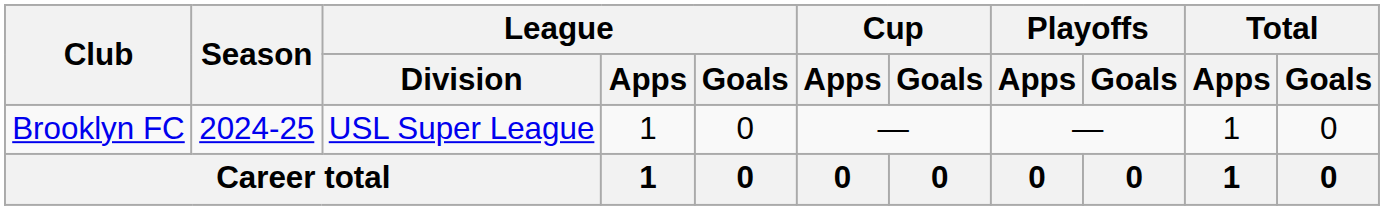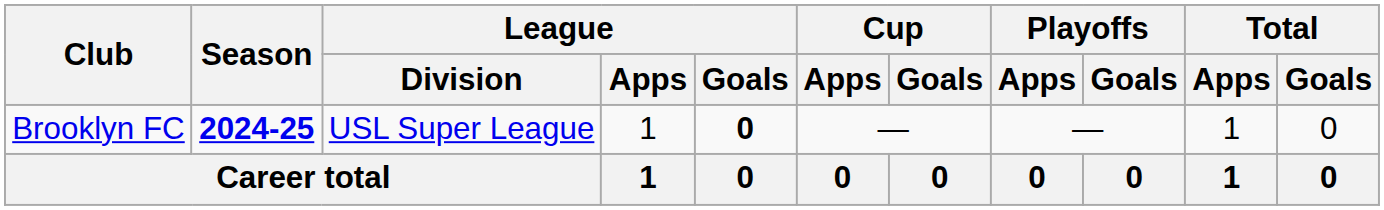Brooklyn FC | Season: normal -> bold
Brooklyn FC | League / Goals: normal -> bold
